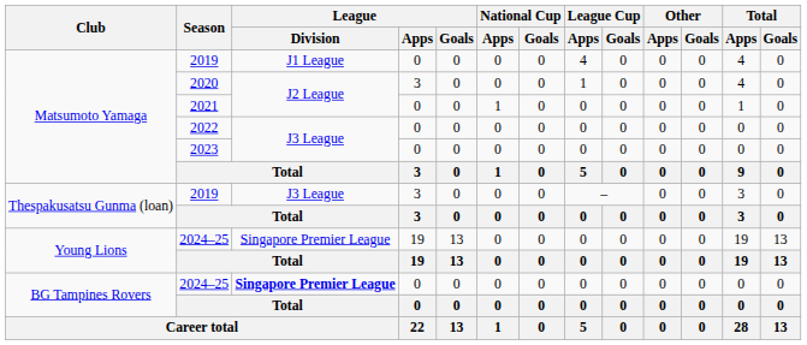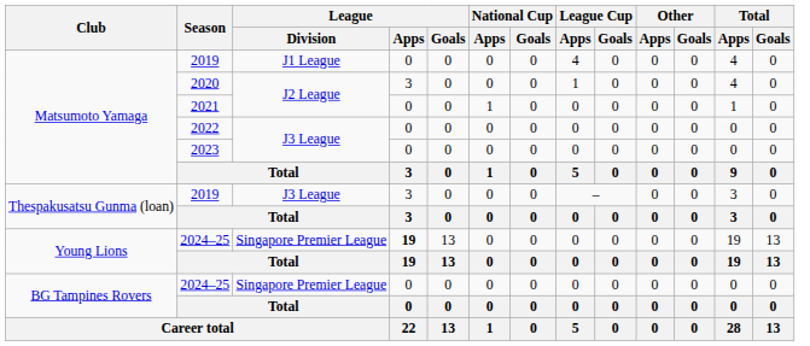Young Lions / 2024–25 | League / Apps: normal -> bold
BG Tampines Rovers / 2024–25 | League / Division: bold -> normal
